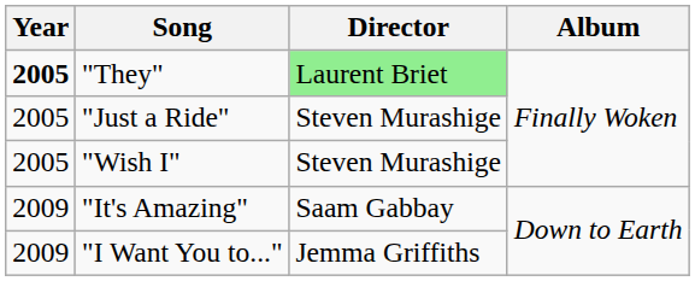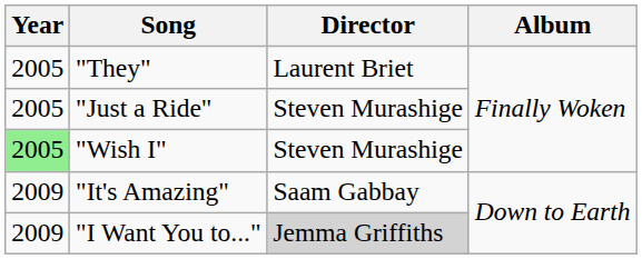"They" | Year: bold -> normal
"They" | Director: lightgreen background -> no background
"Wish I" | Year: no background -> lightgreen background
"I Want You to..." | Director: no background -> lightgrey background
